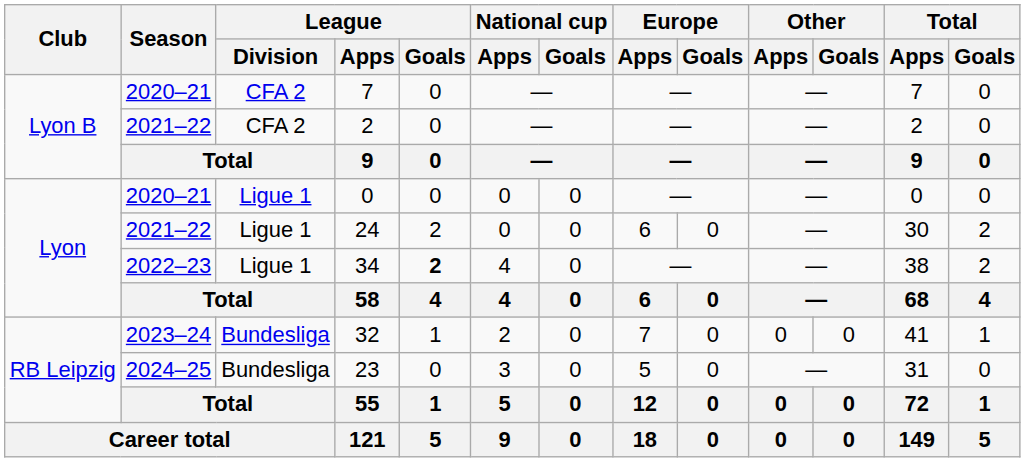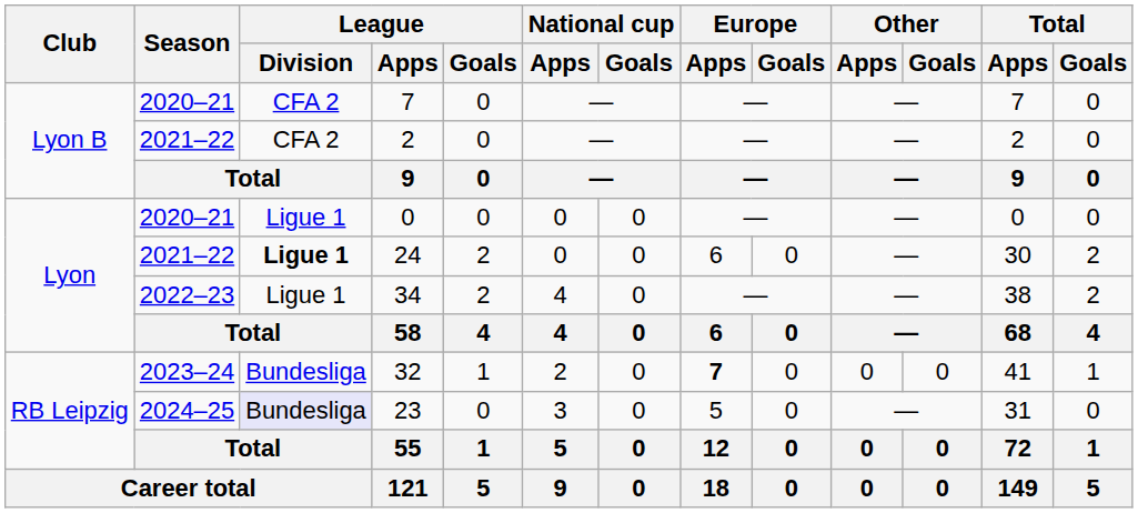24 | League / Division: normal -> bold
34 | League / Goals: bold -> normal
32 | Europe / Apps: normal -> bold
23 | League / Division: no background -> lavender background
